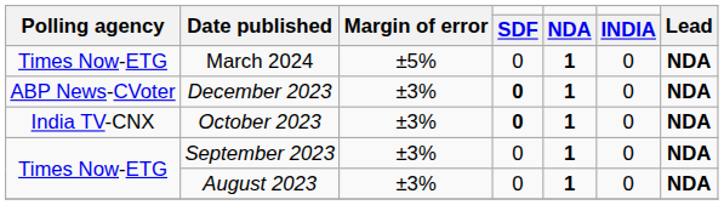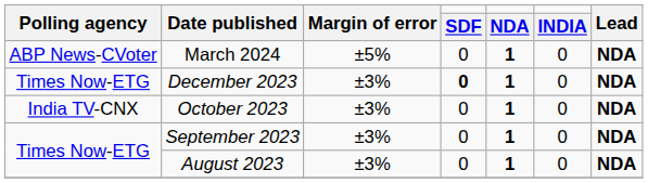March 2024 | Polling agency: Times Now-ETG -> ABP News-CVoter
December 2023 | Polling agency: ABP News-CVoter -> Times Now-ETG
October 2023 | SDF: bold -> normal
